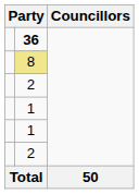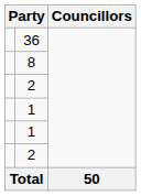36 | column 2: bold -> normal
8 | column 2: khaki background -> no background
